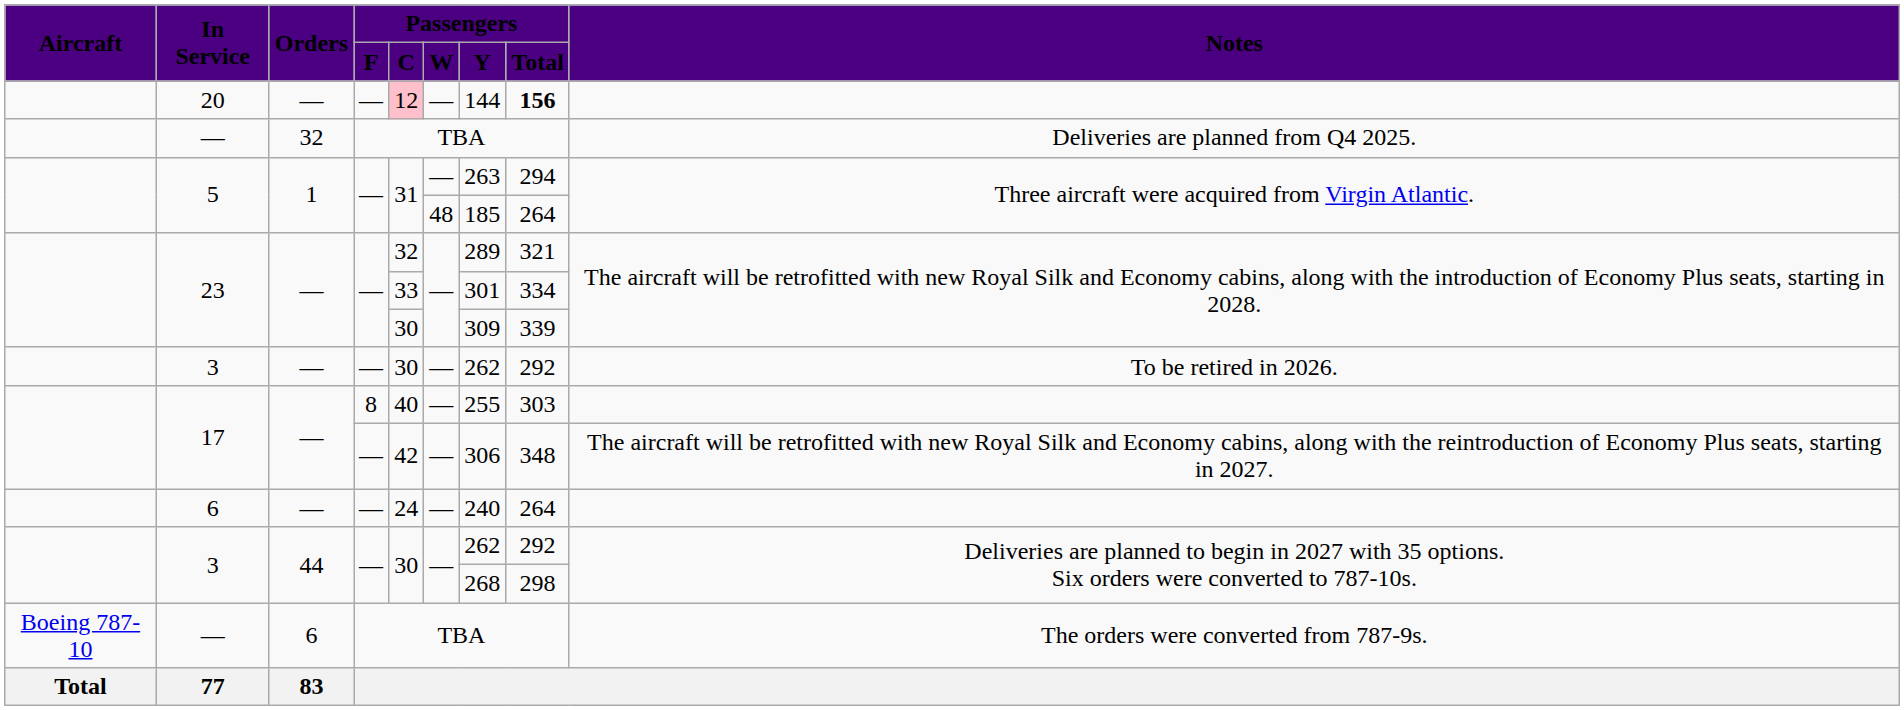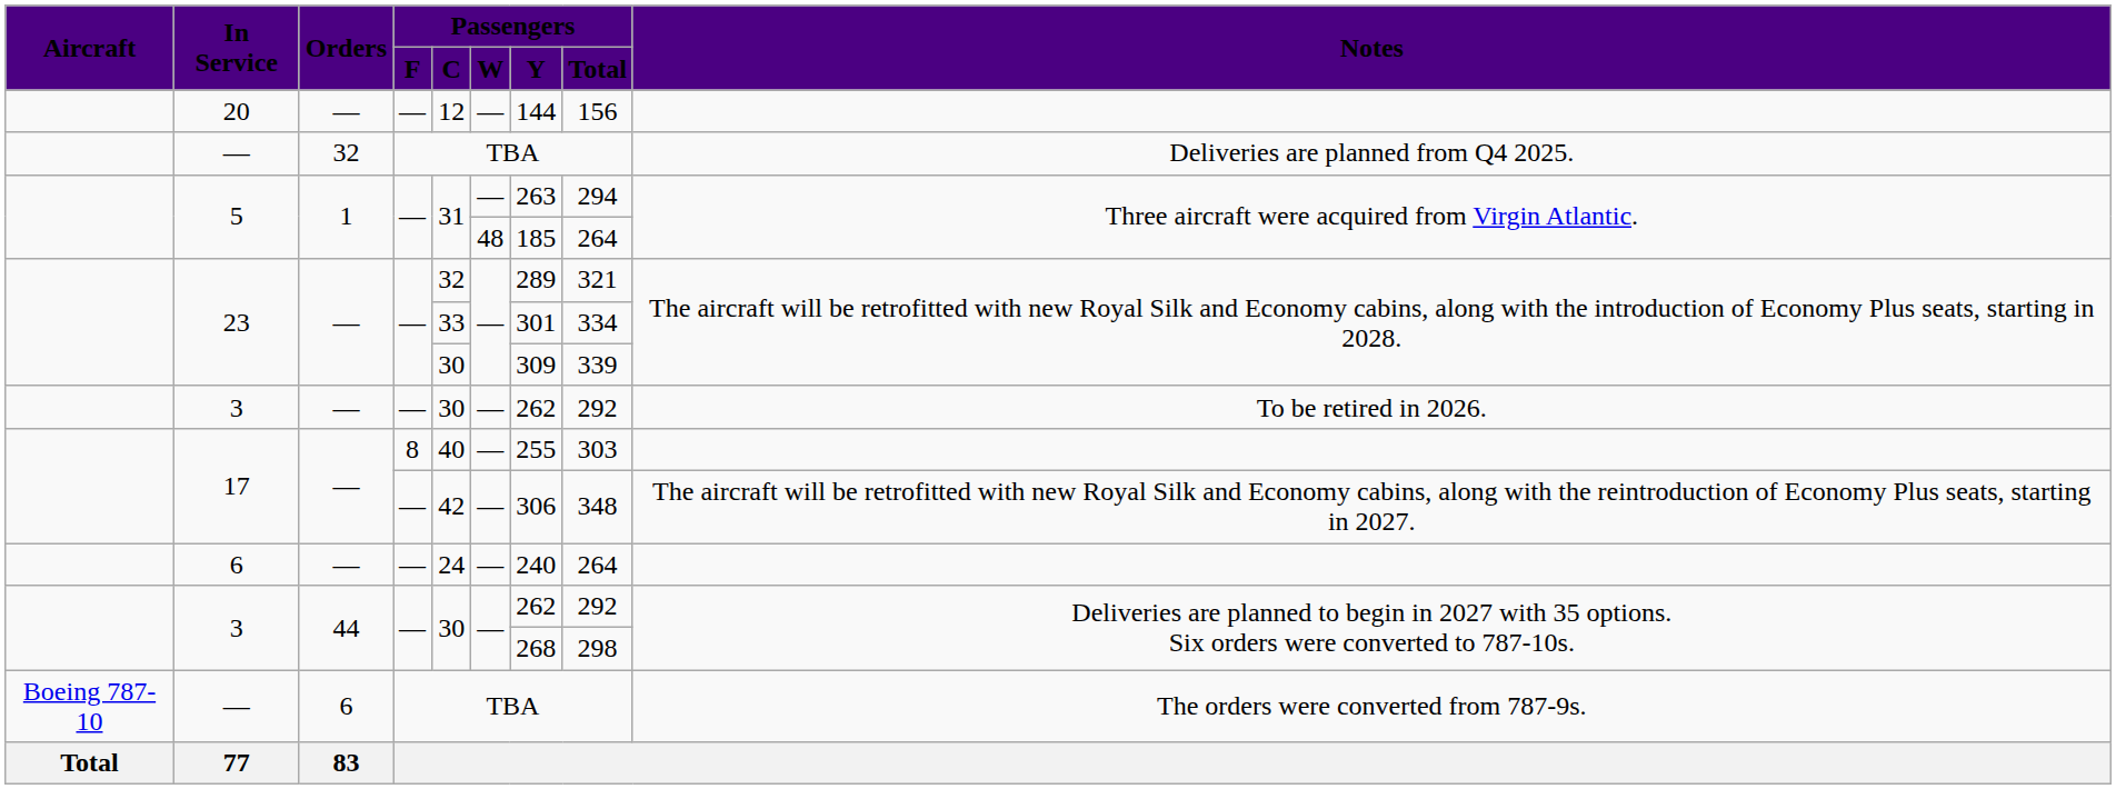20 | Passengers / C: pink background -> no background
20 | Passengers / Total: bold -> normal
